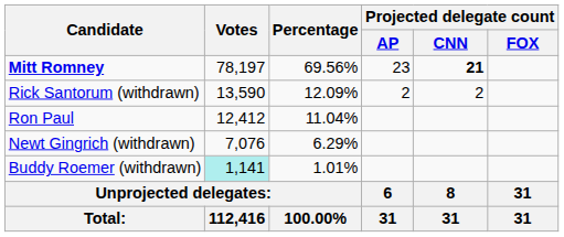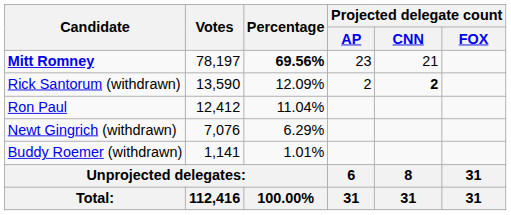Mitt Romney | Percentage: normal -> bold
Mitt Romney | Projected delegate count / CNN: bold -> normal
Rick Santorum (withdrawn) | Projected delegate count / CNN: normal -> bold
Buddy Roemer (withdrawn) | Votes: paleturquoise background -> no background
